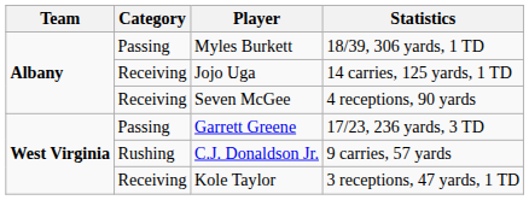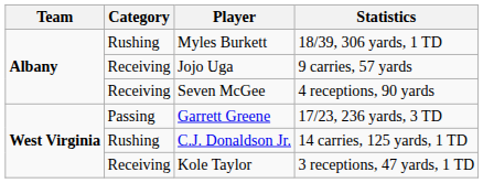Myles Burkett | Category: Passing -> Rushing
Jojo Uga | Statistics: 14 carries, 125 yards, 1 TD -> 9 carries, 57 yards
C.J. Donaldson Jr. | Statistics: 9 carries, 57 yards -> 14 carries, 125 yards, 1 TD
